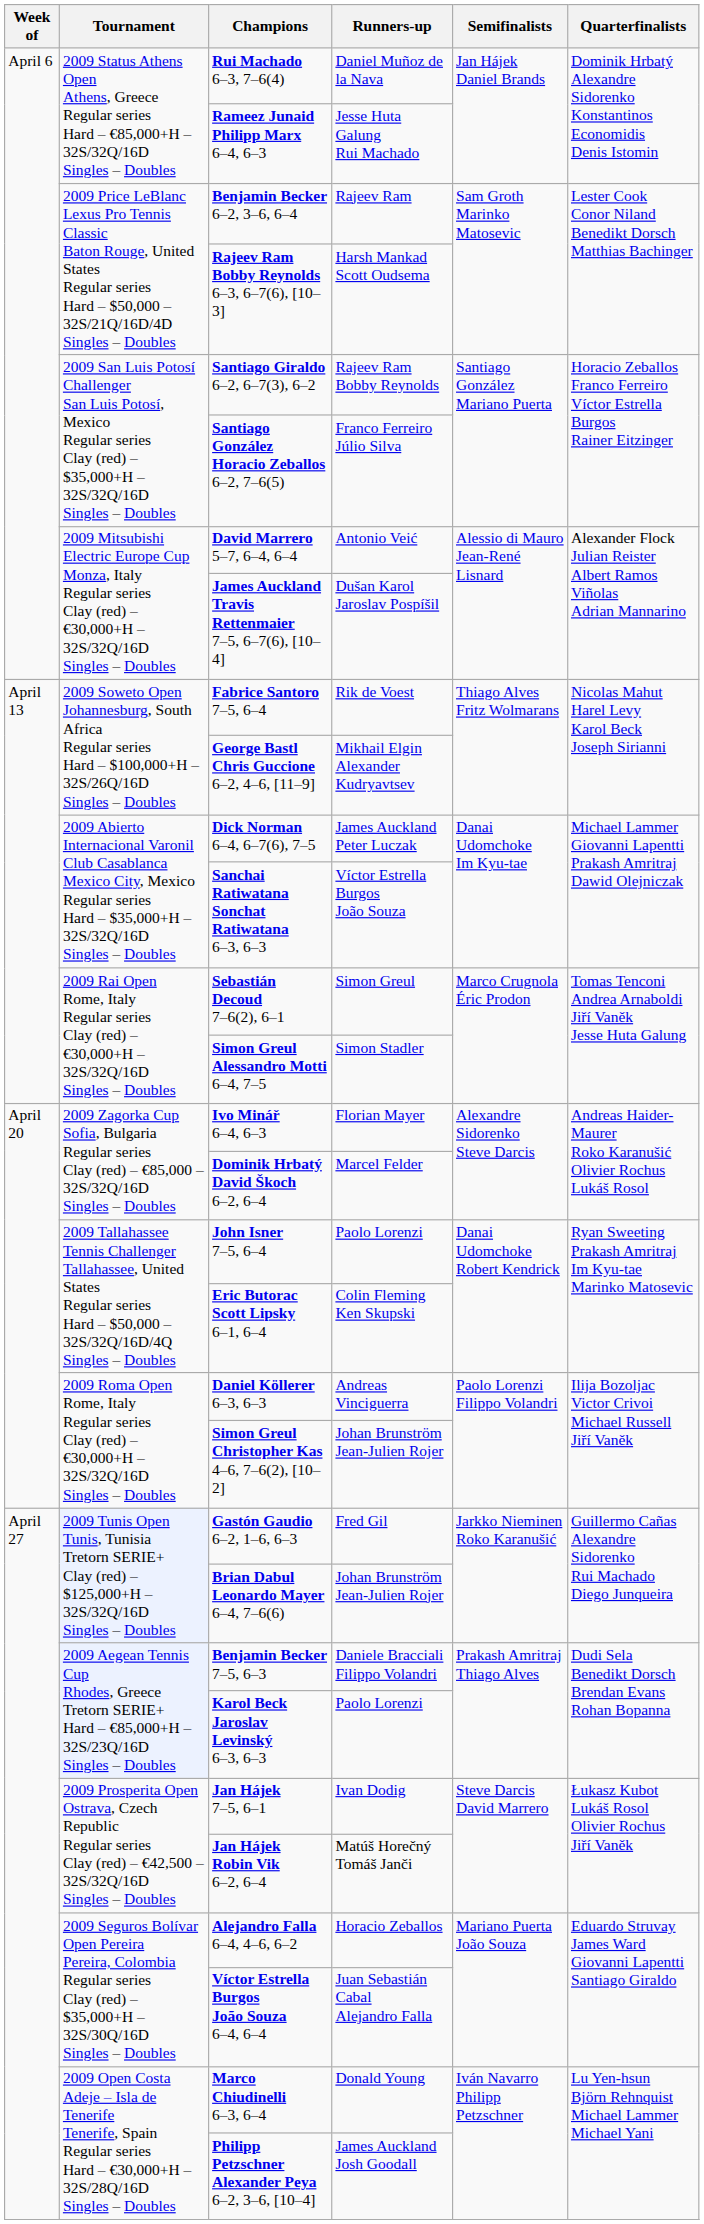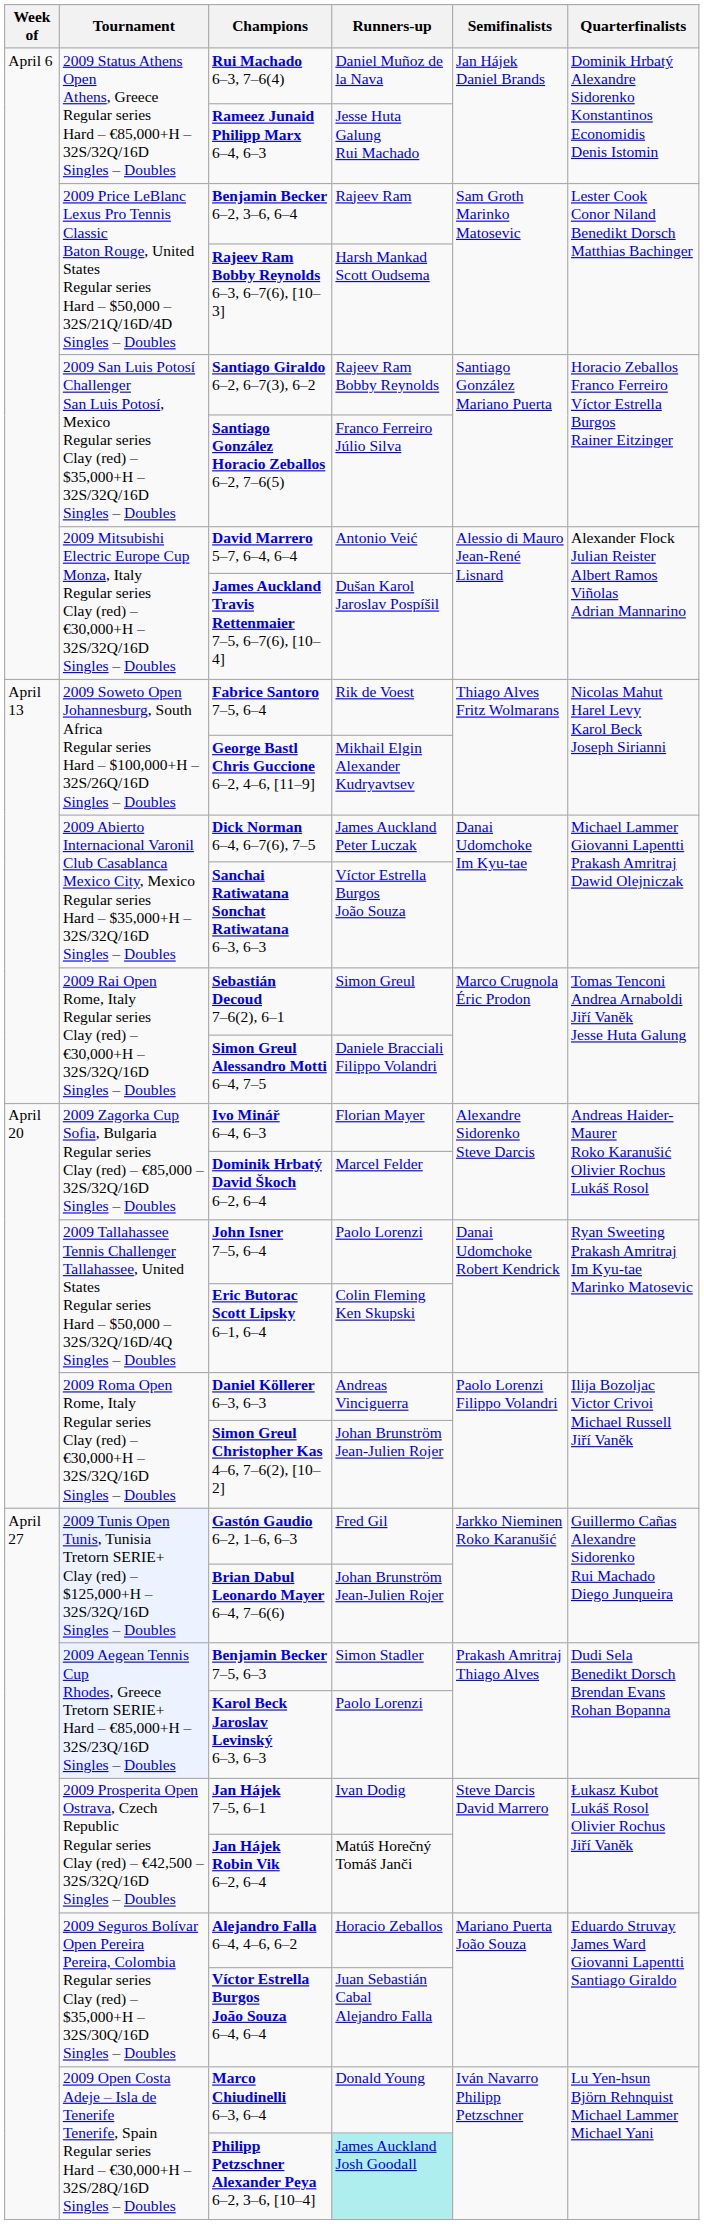Simon Greul Alessandro Motti 6–4, 7–5 | Runners-up: Simon Stadler -> Daniele Bracciali Filippo Volandri
Benjamin Becker 7–5, 6–3 | Runners-up: Daniele Bracciali Filippo Volandri -> Simon Stadler
Philipp Petzschner Alexander Peya 6–2, 3–6, [10–4] | Runners-up: no background -> paleturquoise background
